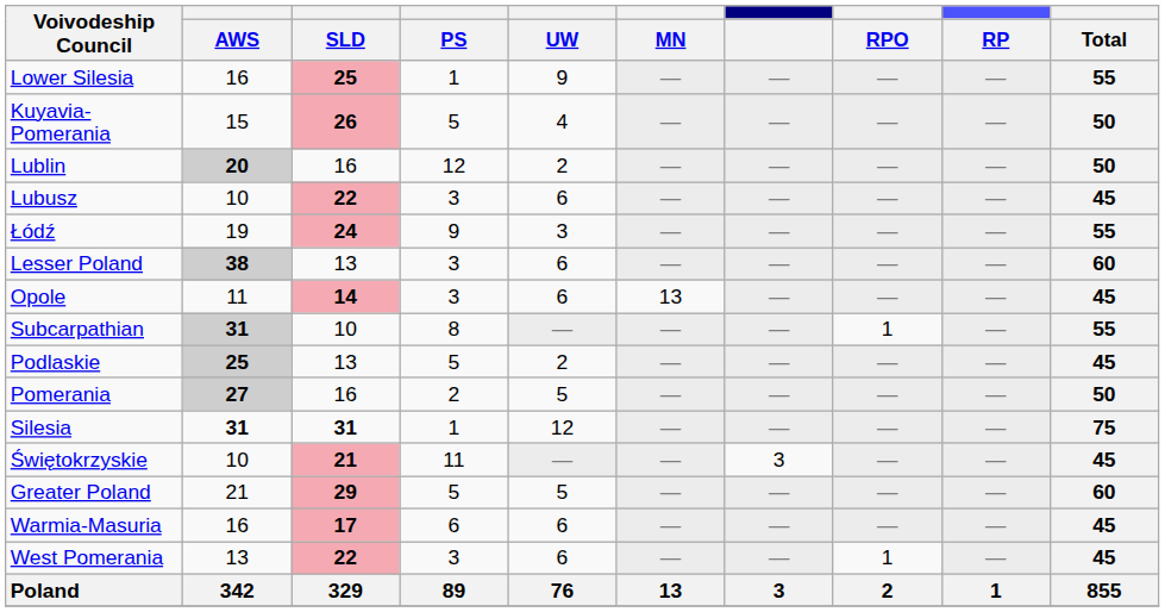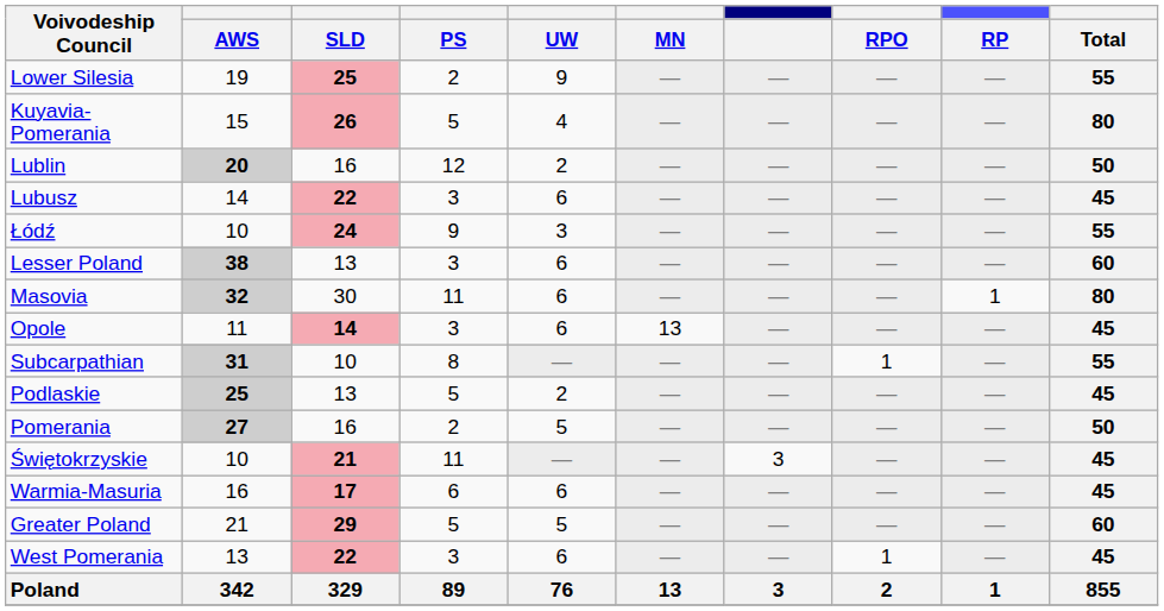Lower Silesia | AWS: 16 -> 19
Lower Silesia | PS: 1 -> 2
Kuyavia-Pomerania | Total: 50 -> 80
Lubusz | AWS: 10 -> 14
Łódź | AWS: 19 -> 10
+ row: Masovia | 32 | 30 | 11 | 6 | — | — | — | 1 | 80
- row: Silesia | 31 | 31 | 1 | 12 | — | — | — | — | 75
rows swapped: Warmia-Masuria <-> Greater Poland
